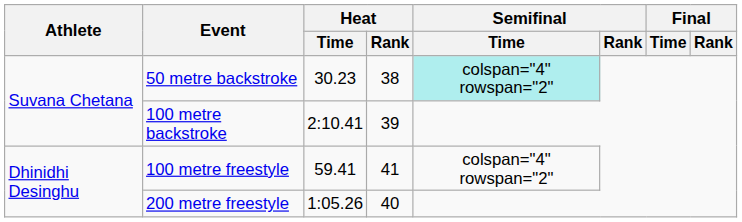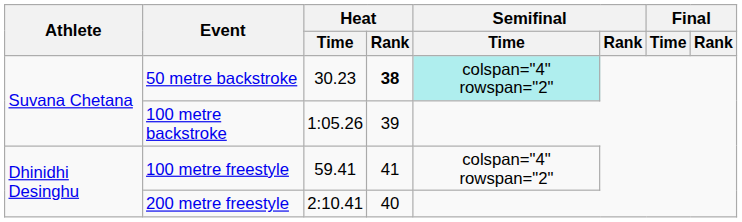50 metre backstroke | Heat / Rank: normal -> bold
100 metre backstroke | Heat / Time: 2:10.41 -> 1:05.26
200 metre freestyle | Heat / Time: 1:05.26 -> 2:10.41
